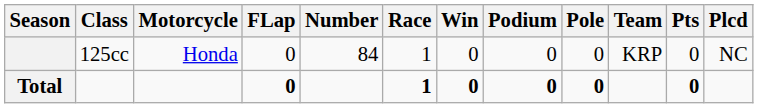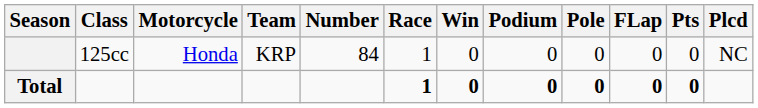columns swapped: Team <-> FLap
